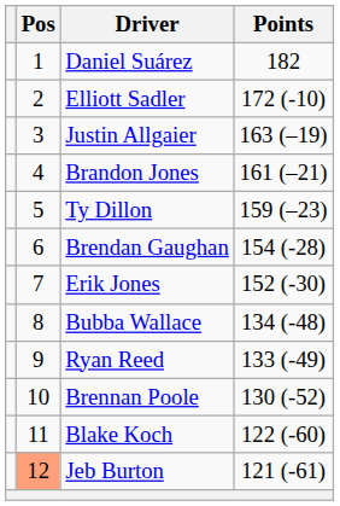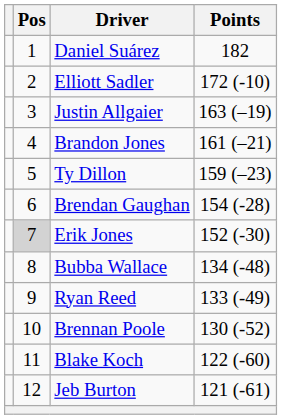Erik Jones | Pos: no background -> lightgrey background
Jeb Burton | Pos: lightsalmon background -> no background
